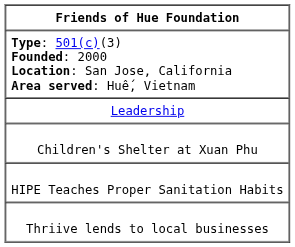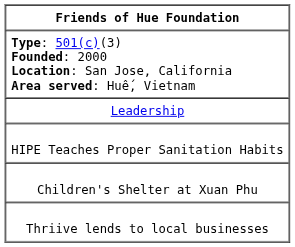row 4 | column 1: Children's Shelter at Xuan Phu -> HIPE Teaches Proper Sanitation Habits
row 5 | column 1: HIPE Teaches Proper Sanitation Habits -> Children's Shelter at Xuan Phu
